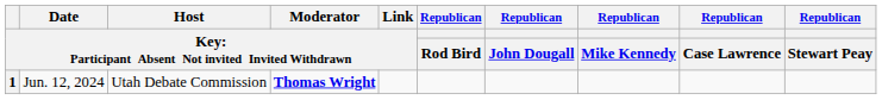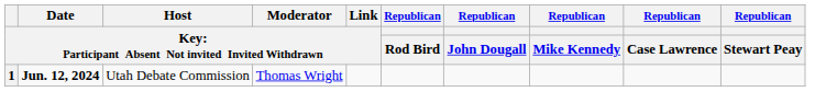1 | column 2: normal -> bold
1 | column 4: bold -> normal
